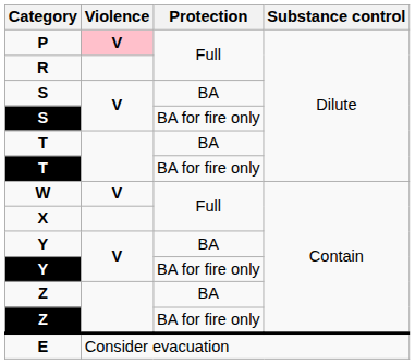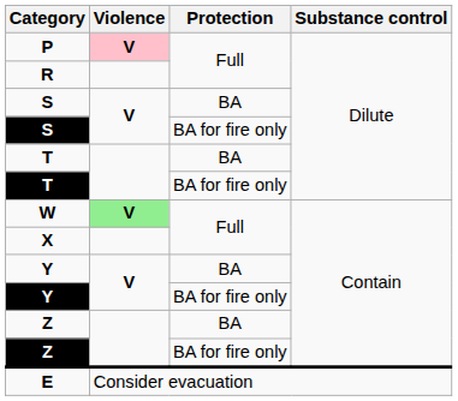W | Violence: no background -> lightgreen background
